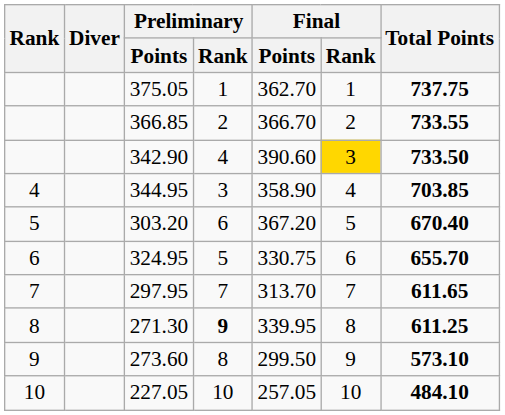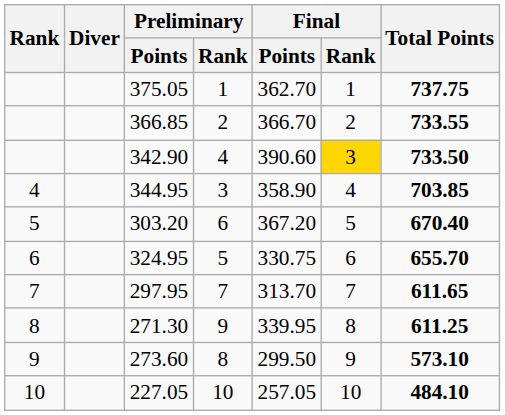271.30 | Preliminary / Rank: bold -> normal
